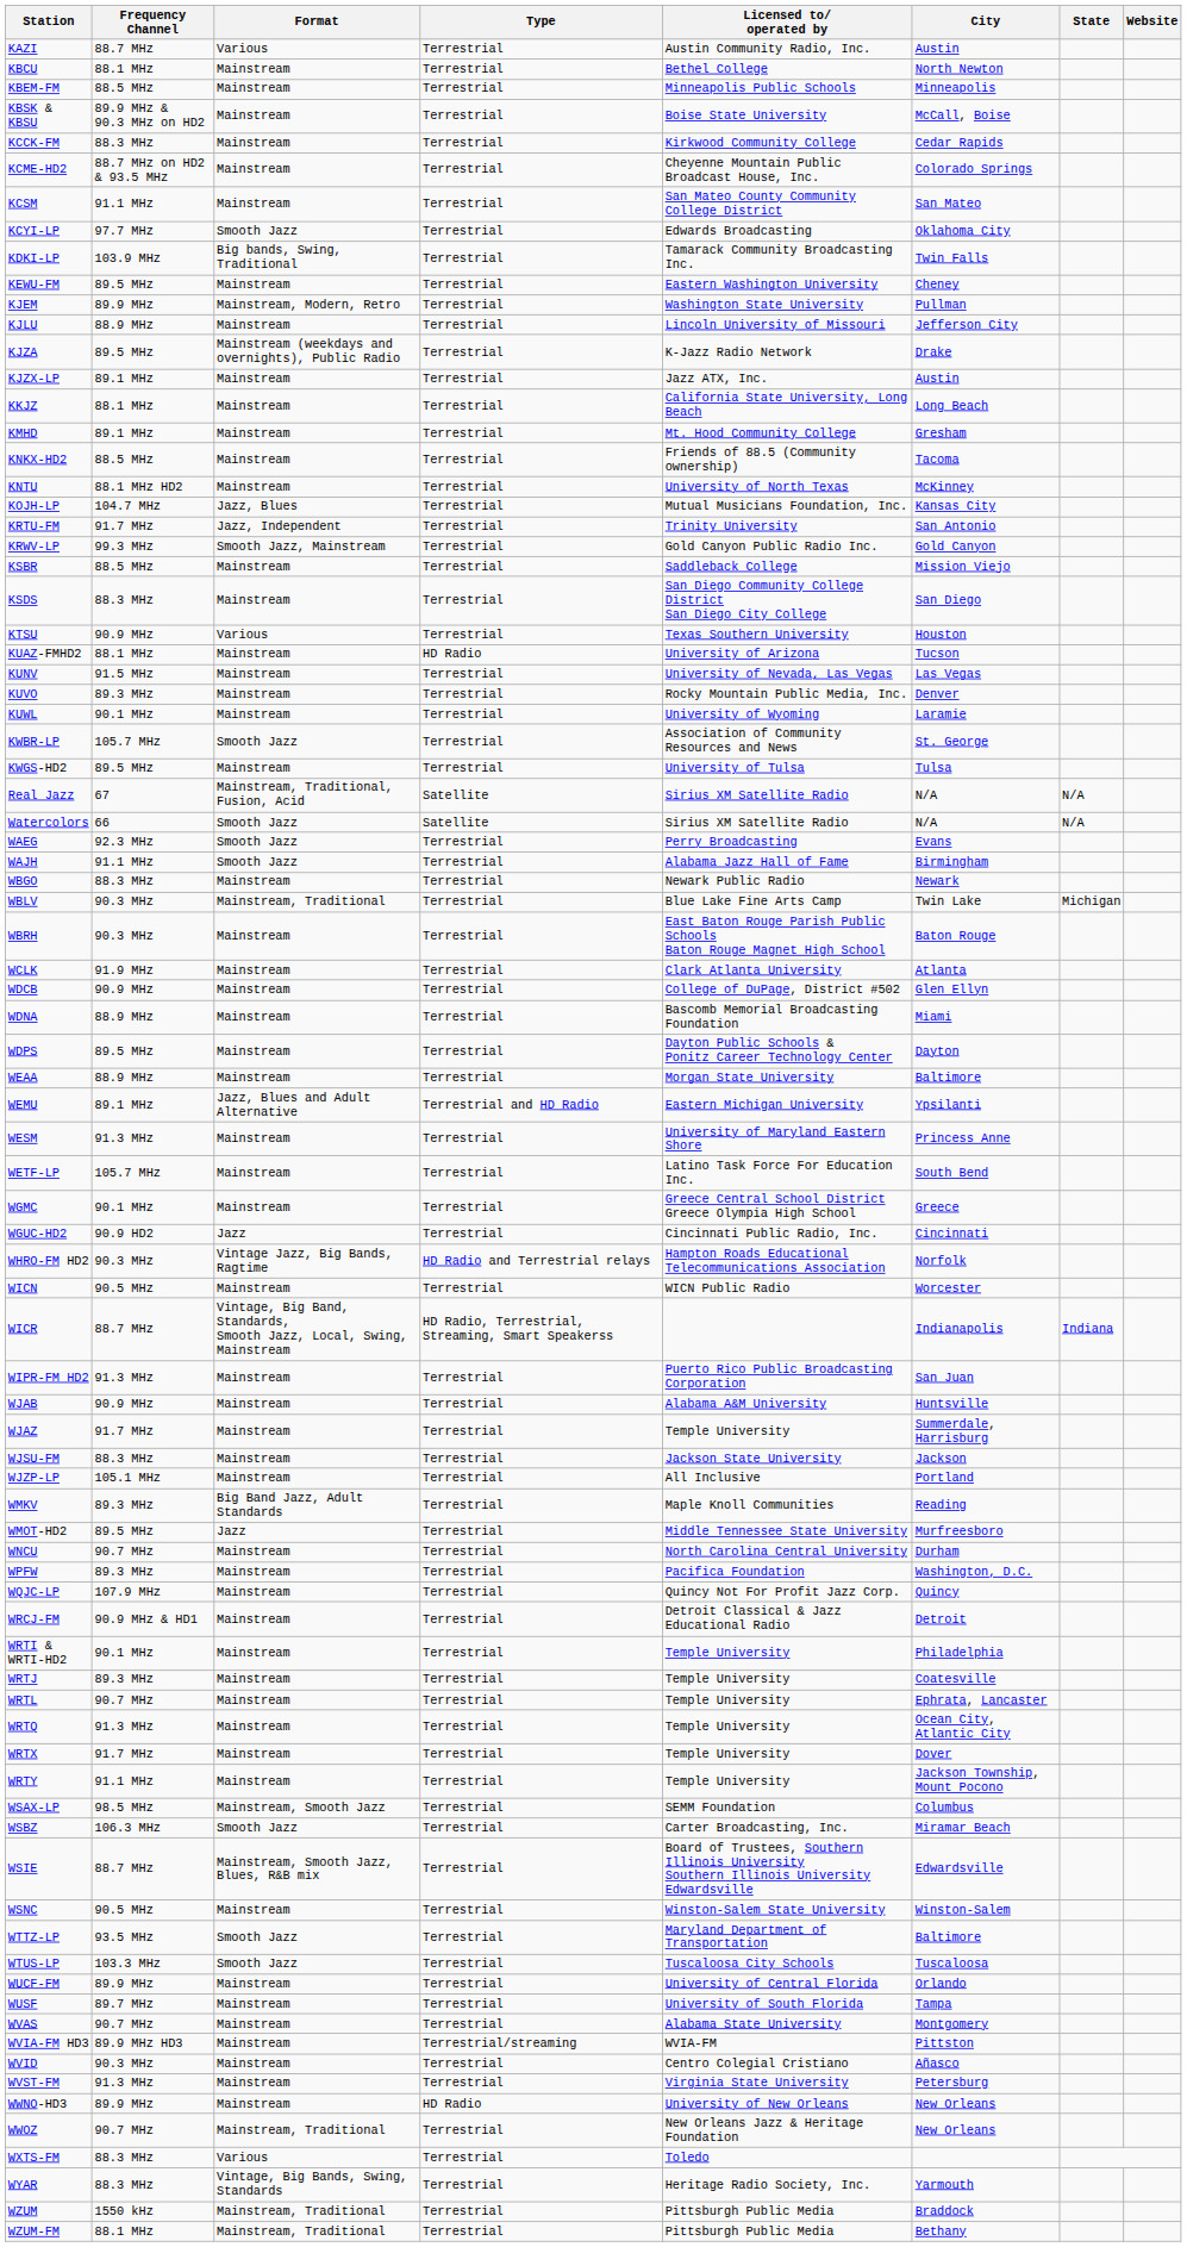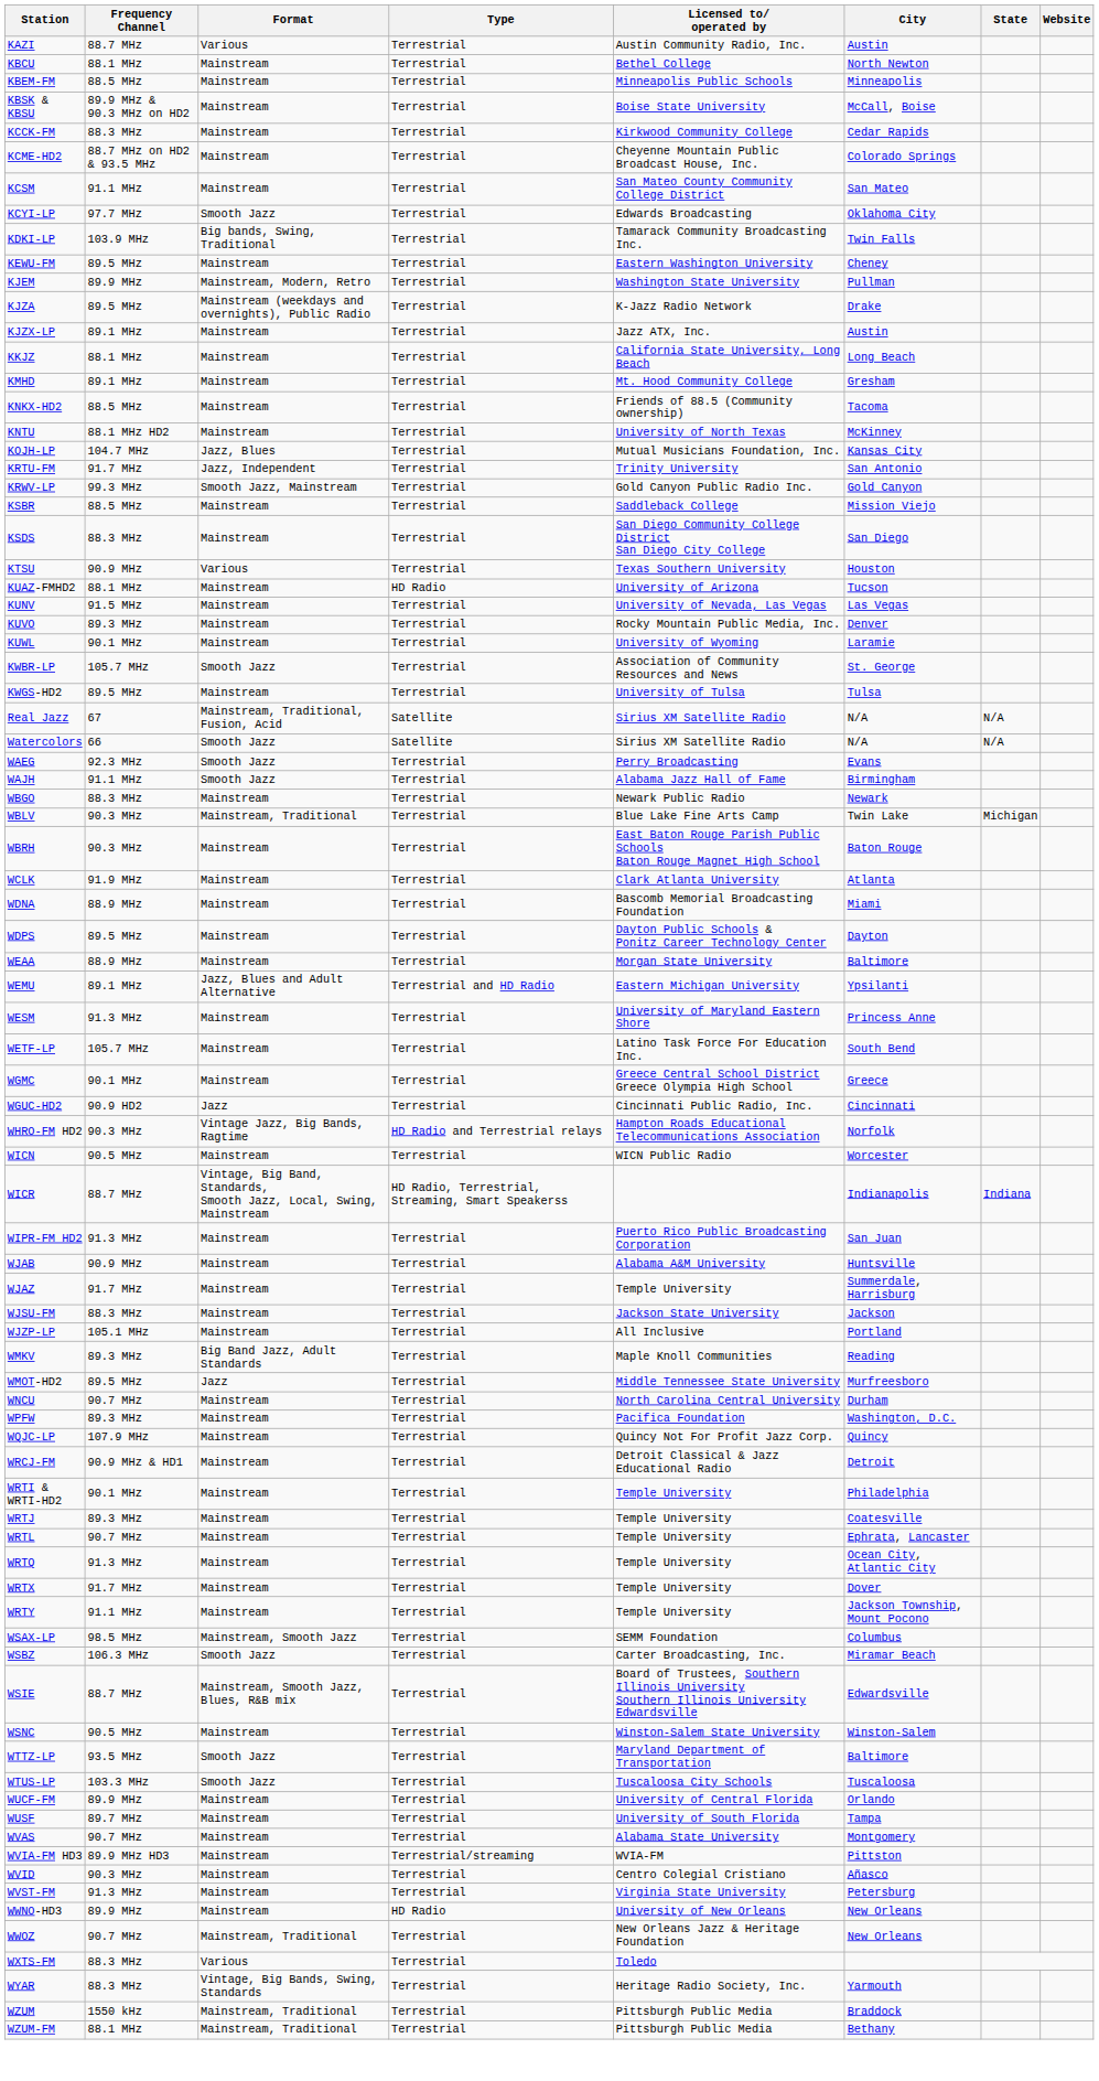- row: KJLU | 88.9 MHz | Mainstream | Terrestrial | Lincoln University of Missouri | Jefferson City
- row: WDCB | 90.9 MHz | Mainstream | Terrestrial | College of DuPage, District #502 | Glen Ellyn
